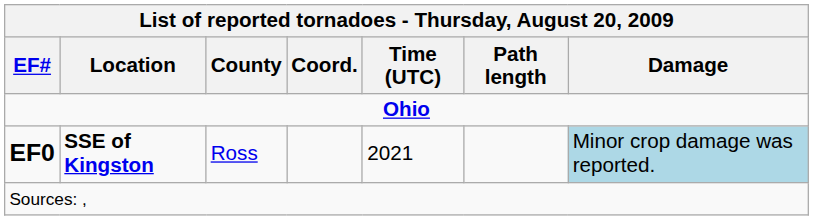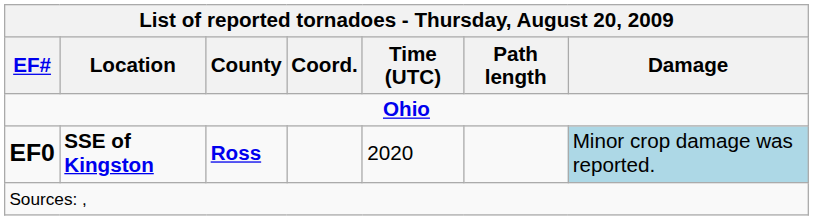EF0 | County: normal -> bold
EF0 | Time (UTC): 2021 -> 2020
